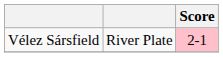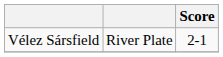Vélez Sársfield | Score: pink background -> no background
